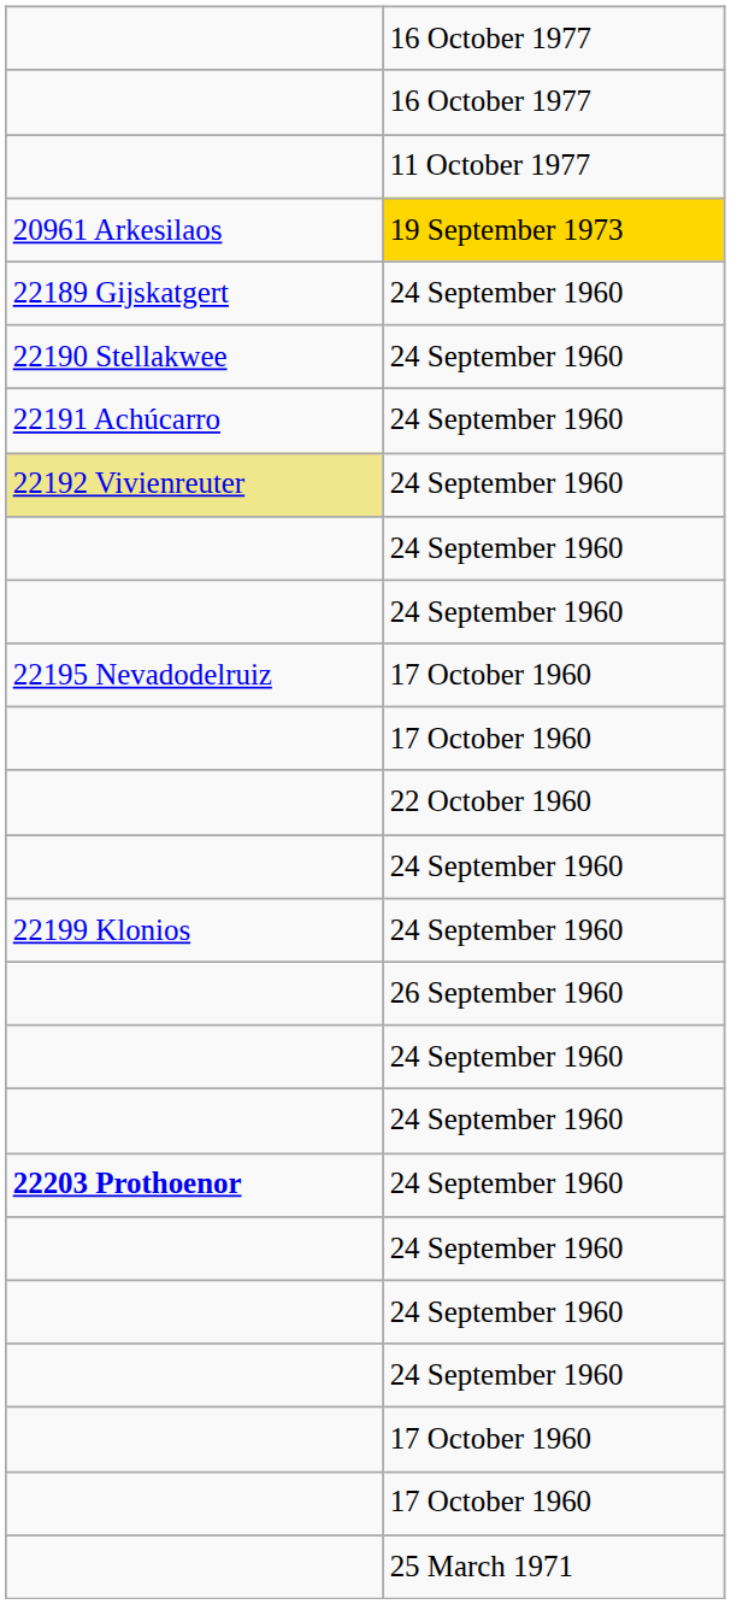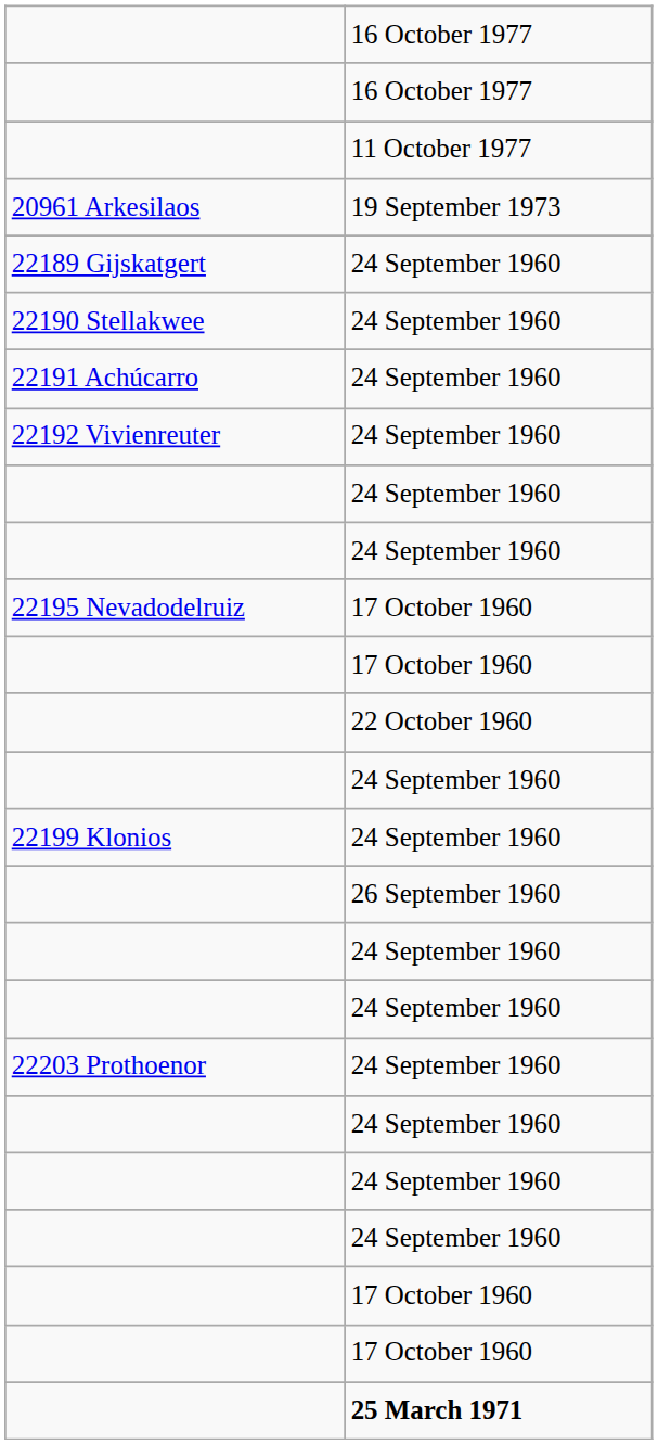row 4 | column 2: gold background -> no background
row 8 | column 1: khaki background -> no background
row 19 | column 1: bold -> normal
row 25 | column 2: normal -> bold
